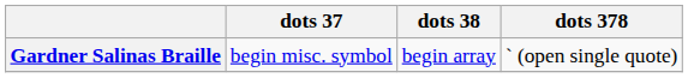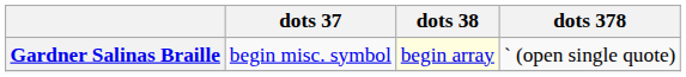Gardner Salinas Braille | dots 38: no background -> lightyellow background
